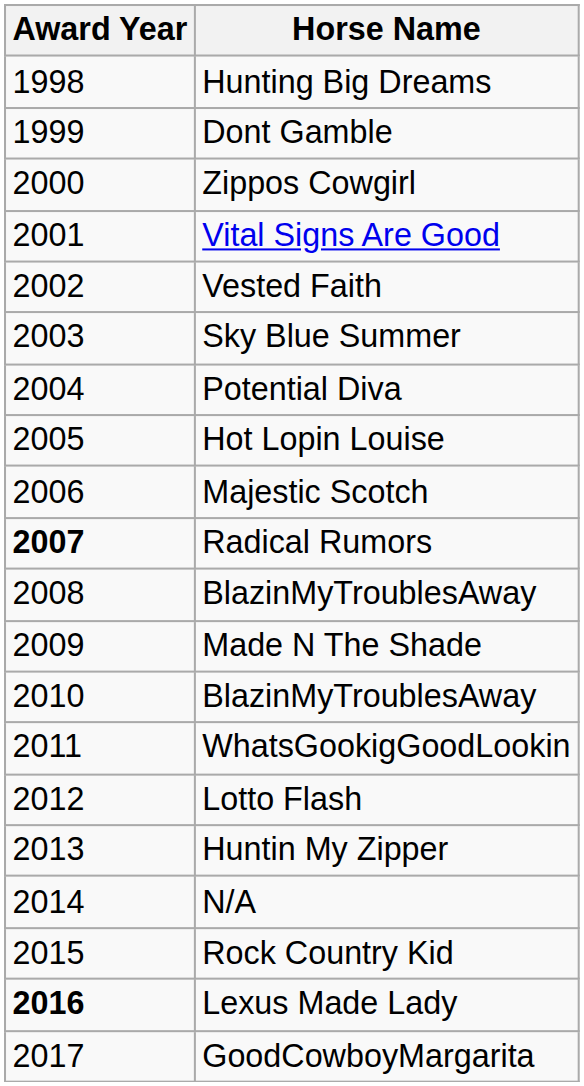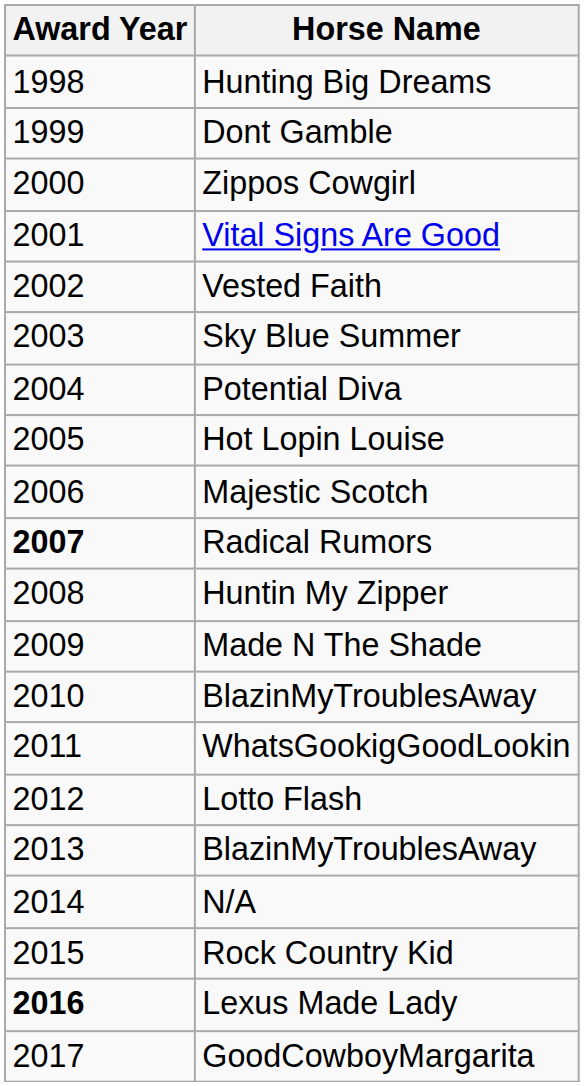row 12 | Horse Name: BlazinMyTroublesAway -> Huntin My Zipper
row 17 | Horse Name: Huntin My Zipper -> BlazinMyTroublesAway
